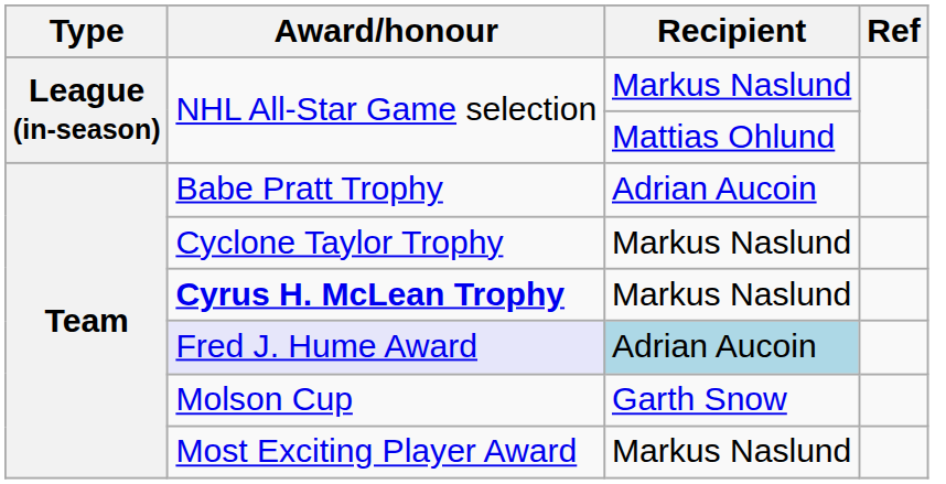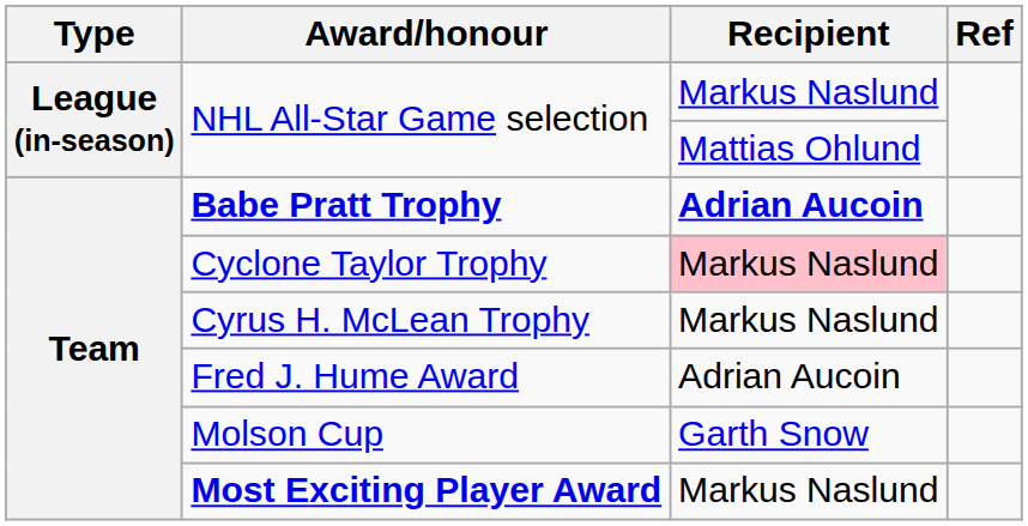Babe Pratt Trophy | Award/honour: normal -> bold
Babe Pratt Trophy | Recipient: normal -> bold
Cyclone Taylor Trophy | Recipient: no background -> pink background
Cyrus H. McLean Trophy | Award/honour: bold -> normal
Fred J. Hume Award | Award/honour: lavender background -> no background
Fred J. Hume Award | Recipient: lightblue background -> no background
Most Exciting Player Award | Award/honour: normal -> bold
